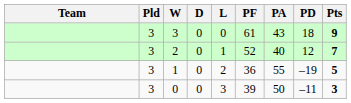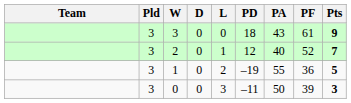columns swapped: PF <-> PD
